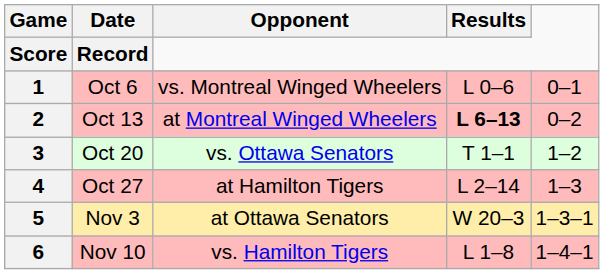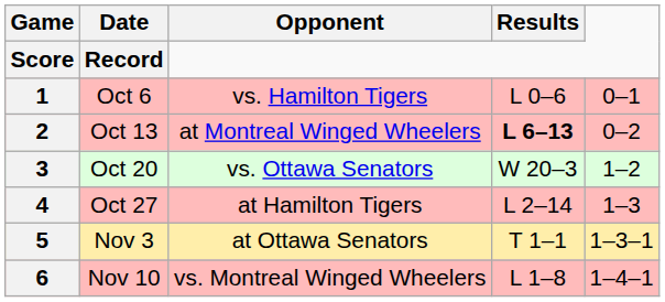1 | Opponent: vs. Montreal Winged Wheelers -> vs. Hamilton Tigers
3 | Results: T 1–1 -> W 20–3
5 | Results: W 20–3 -> T 1–1
6 | Opponent: vs. Hamilton Tigers -> vs. Montreal Winged Wheelers
